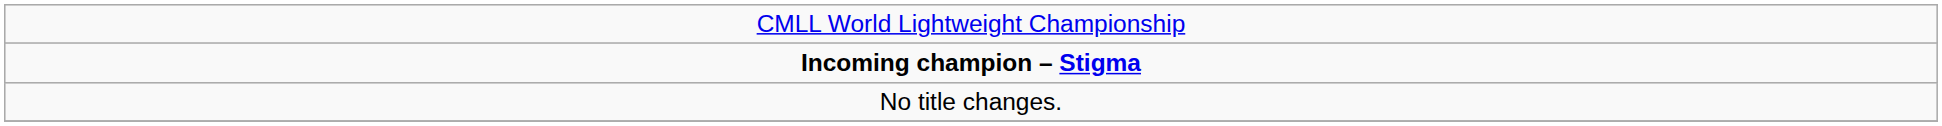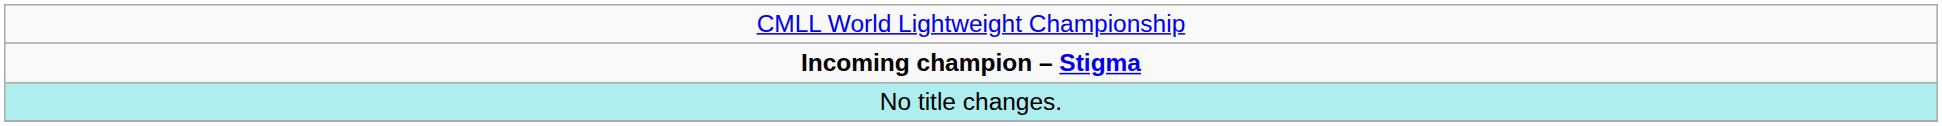No title changes. | column 1: no background -> paleturquoise background
